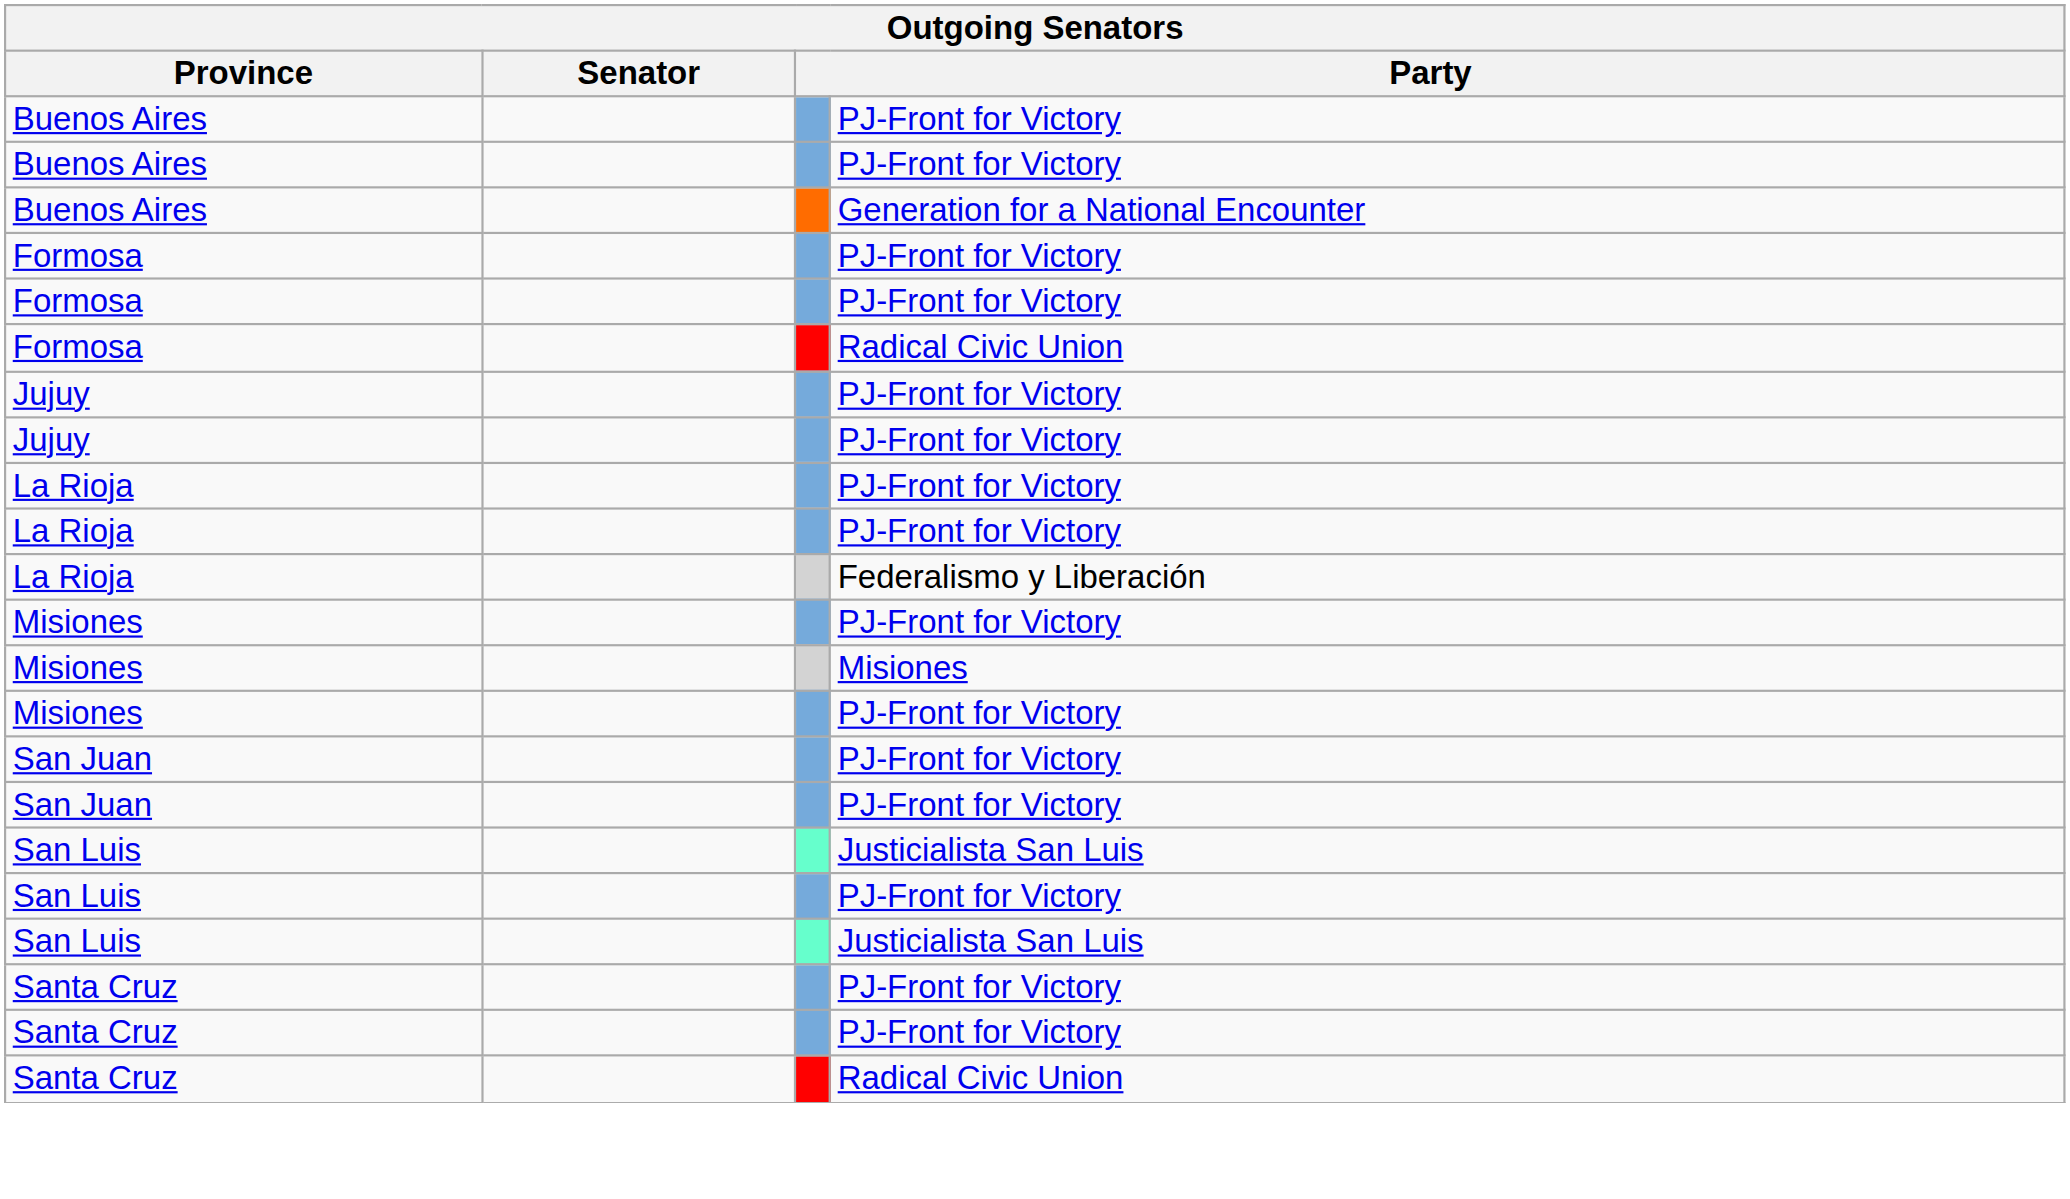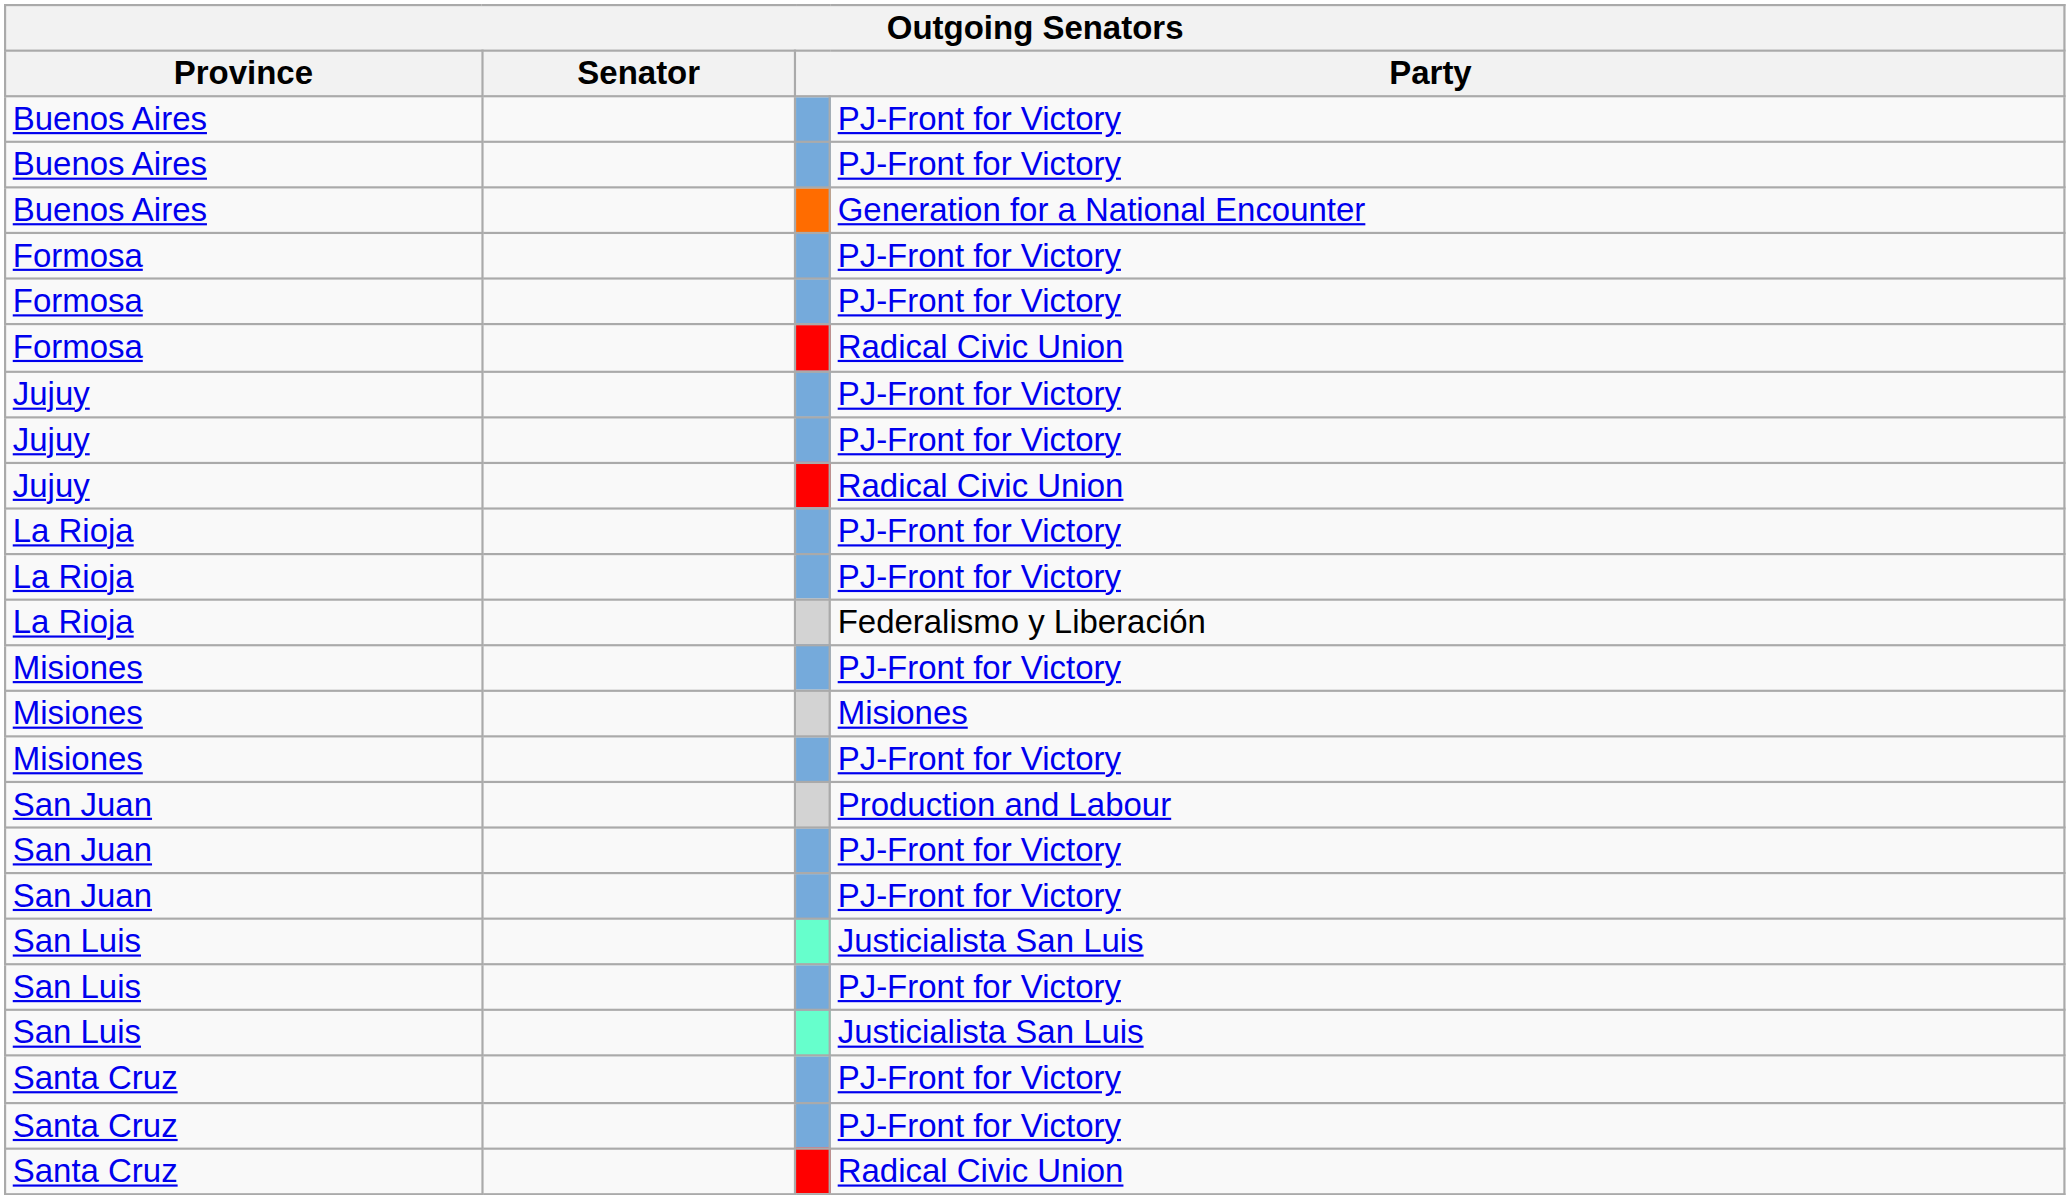+ row: Jujuy | Radical Civic Union
+ row: San Juan | Production and Labour
